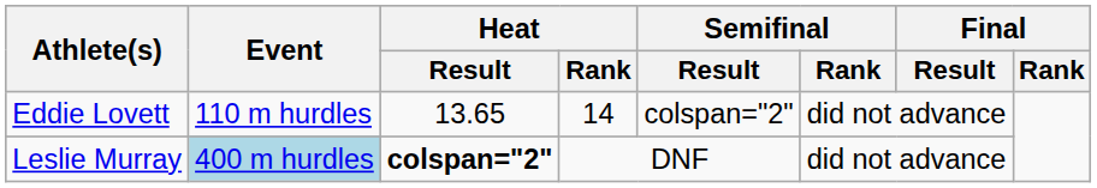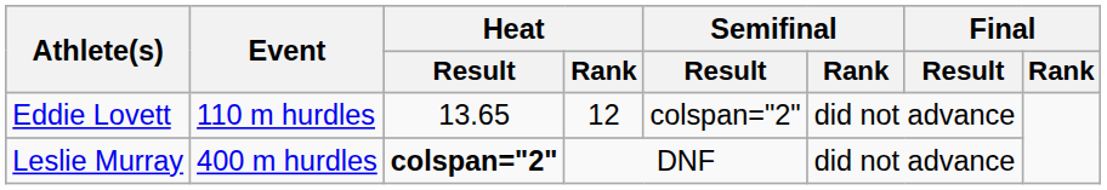Eddie Lovett | Heat / Rank: 14 -> 12
Leslie Murray | Event: lightblue background -> no background
